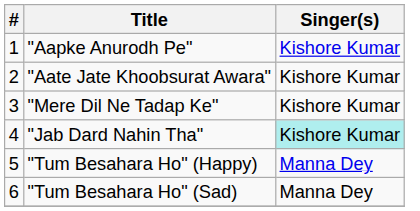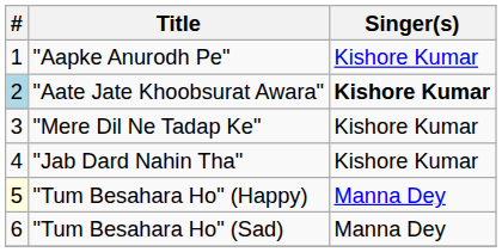"Aate Jate Khoobsurat Awara" | #: no background -> lightblue background
"Aate Jate Khoobsurat Awara" | Singer(s): normal -> bold
"Jab Dard Nahin Tha" | Singer(s): paleturquoise background -> no background
"Tum Besahara Ho" (Happy) | #: no background -> lightyellow background
